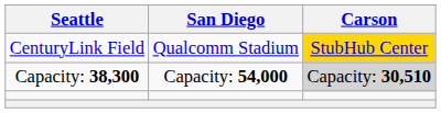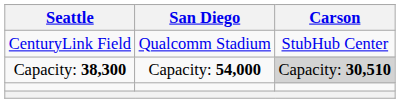CenturyLink Field | Carson: gold background -> no background
